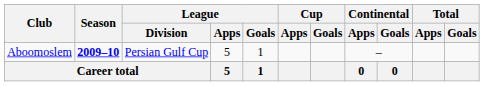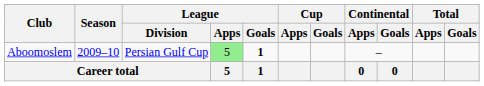Aboomoslem | Season: bold -> normal
Aboomoslem | League / Apps: no background -> lightgreen background
Aboomoslem | League / Goals: normal -> bold
